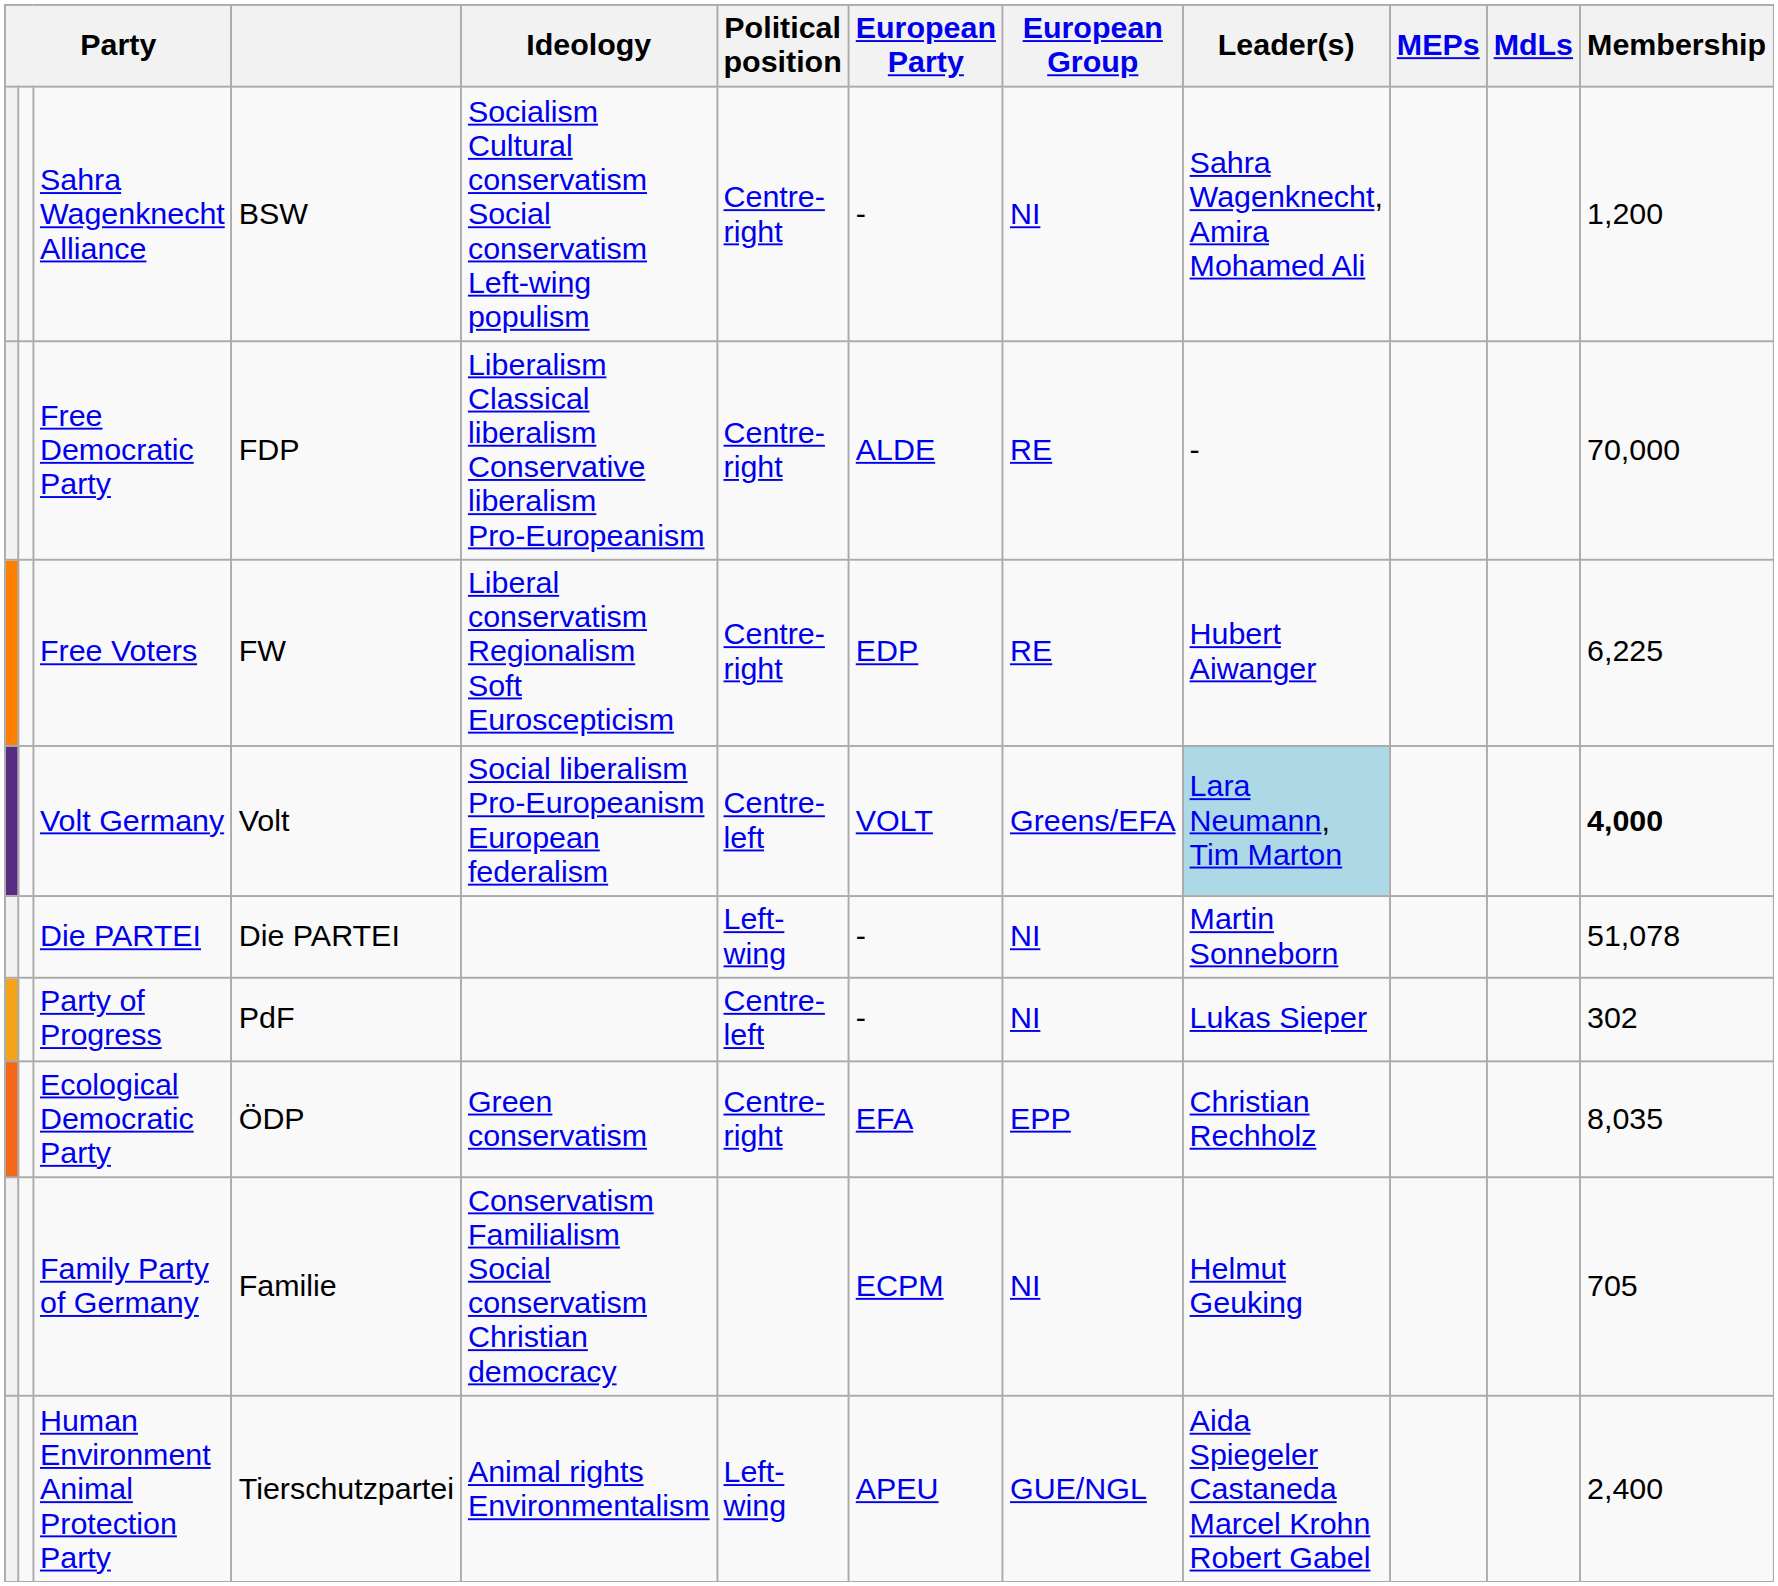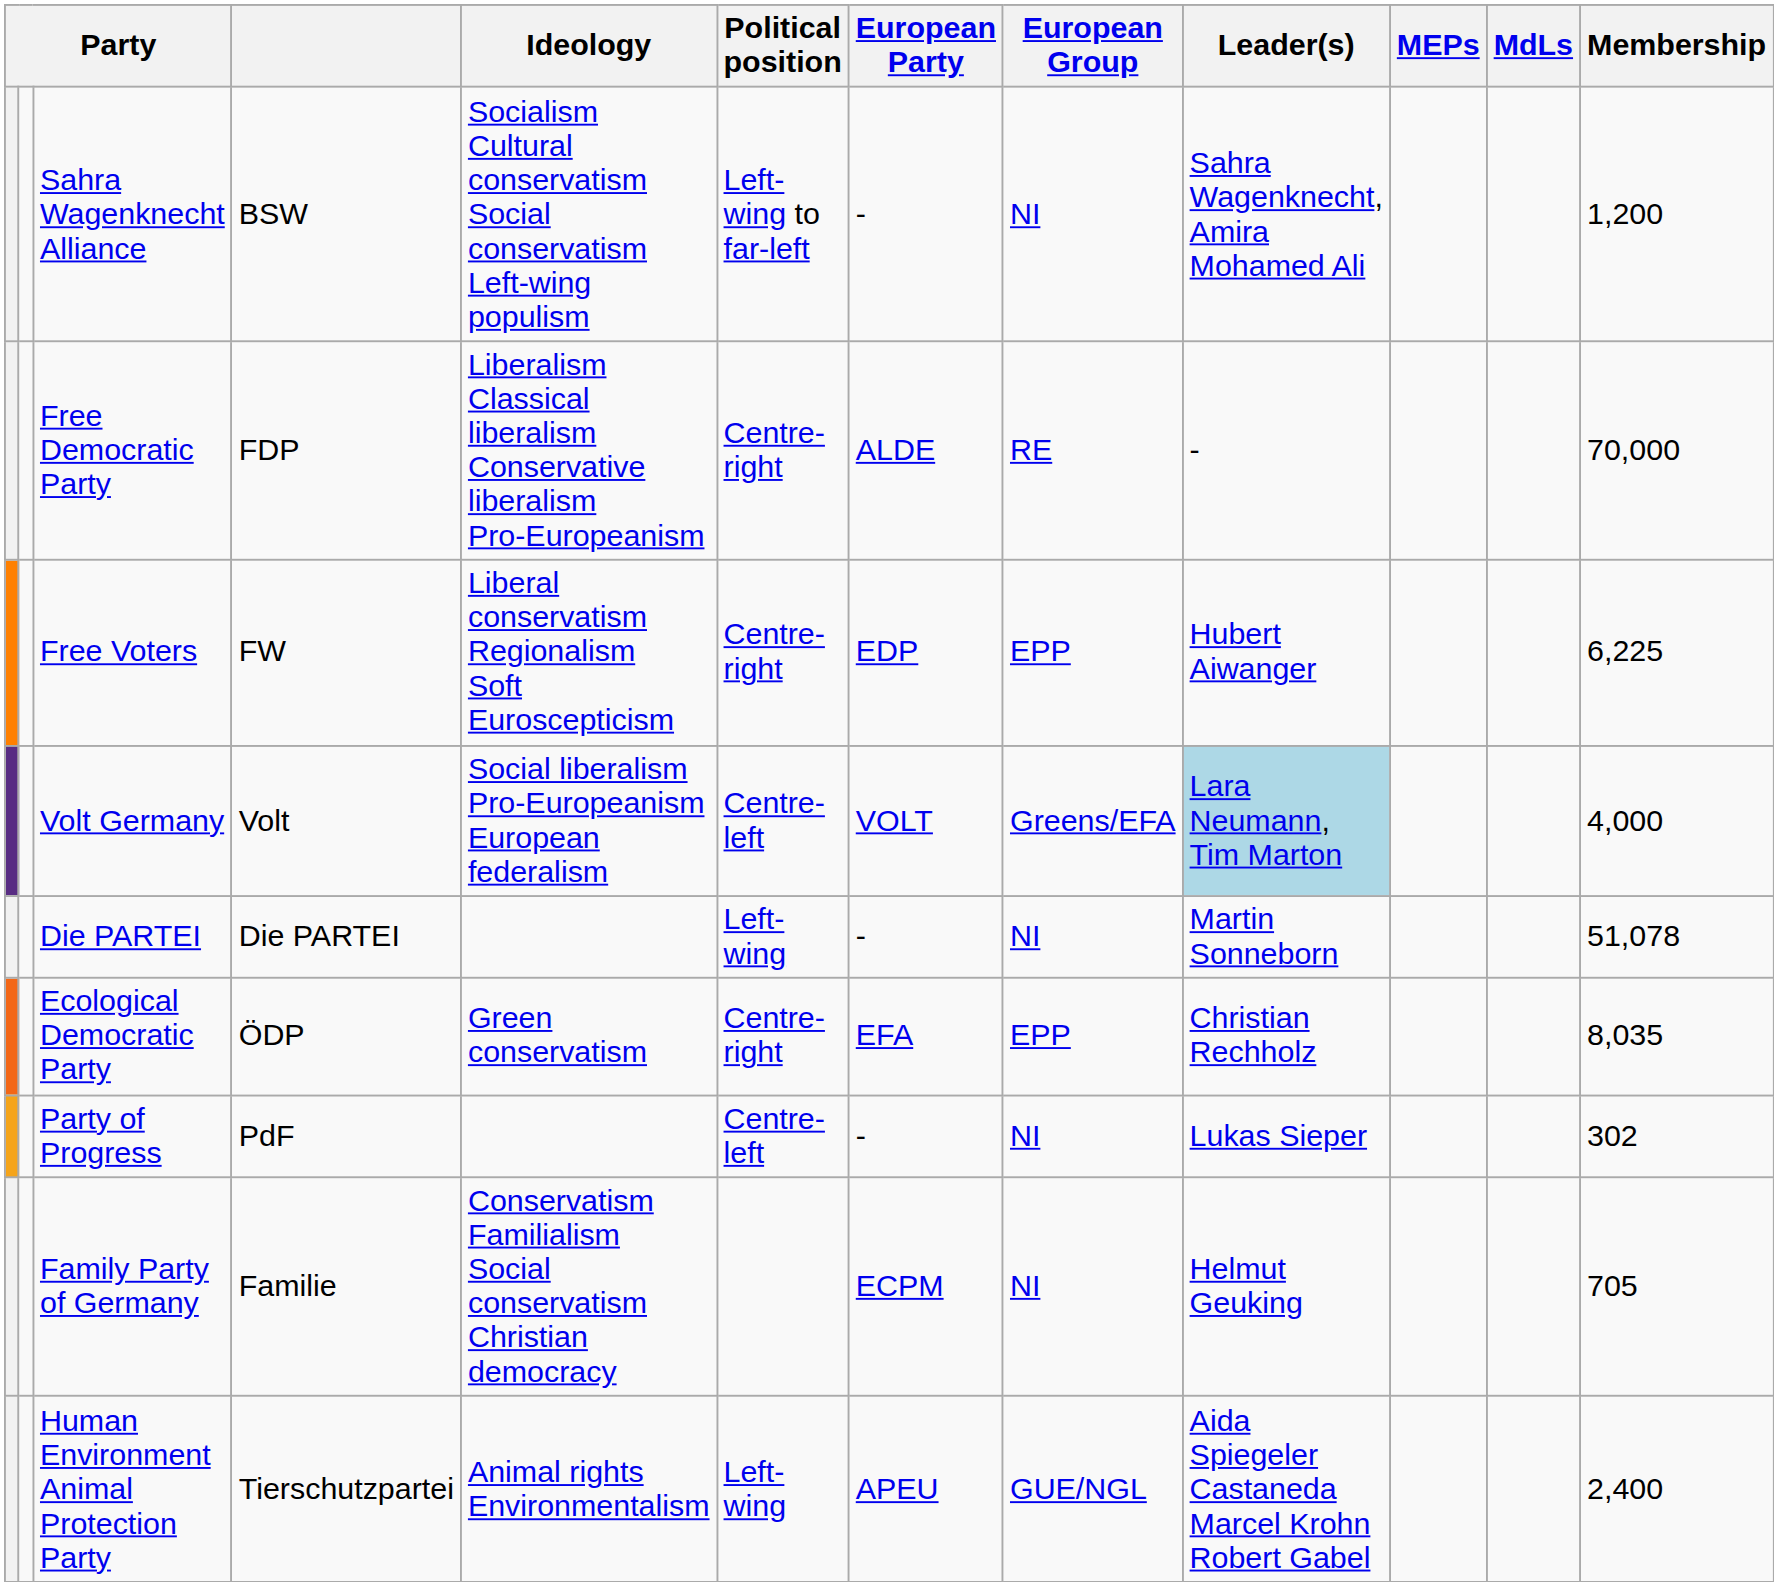Sahra Wagenknecht Alliance | Political position: Centre-right -> Left-wing to far-left
Free Voters | European Group: RE -> EPP
Volt Germany | Membership: bold -> normal
rows swapped: Ecological Democratic Party <-> Party of Progress
